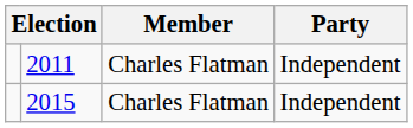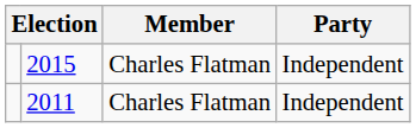rows swapped: 2011 <-> 2015
